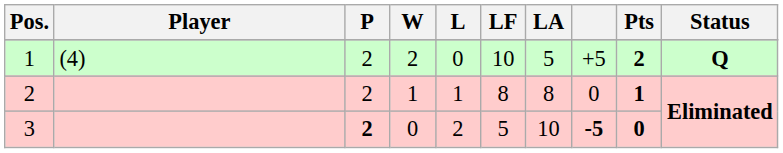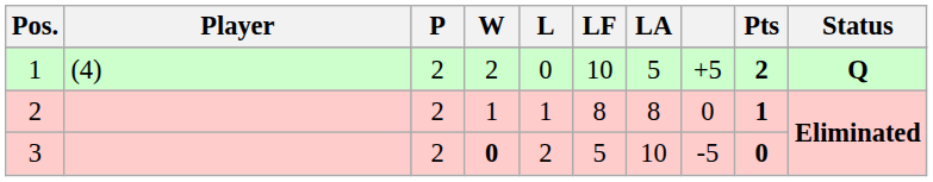3 | P: bold -> normal
3 | W: normal -> bold
3 | column 8: bold -> normal
